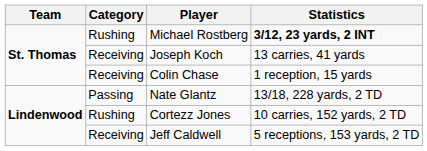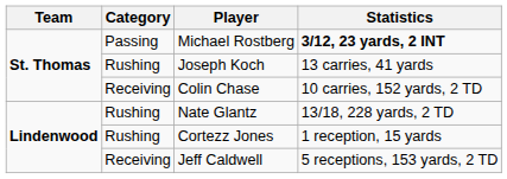Michael Rostberg | Category: Rushing -> Passing
Joseph Koch | Category: Receiving -> Rushing
Colin Chase | Statistics: 1 reception, 15 yards -> 10 carries, 152 yards, 2 TD
Nate Glantz | Category: Passing -> Rushing
Cortezz Jones | Statistics: 10 carries, 152 yards, 2 TD -> 1 reception, 15 yards
